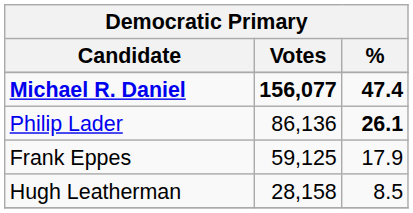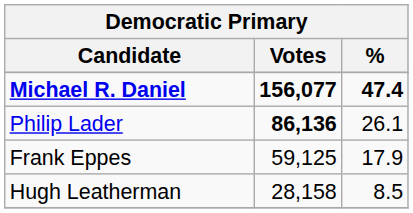Philip Lader | Votes: normal -> bold
Philip Lader | %: bold -> normal
